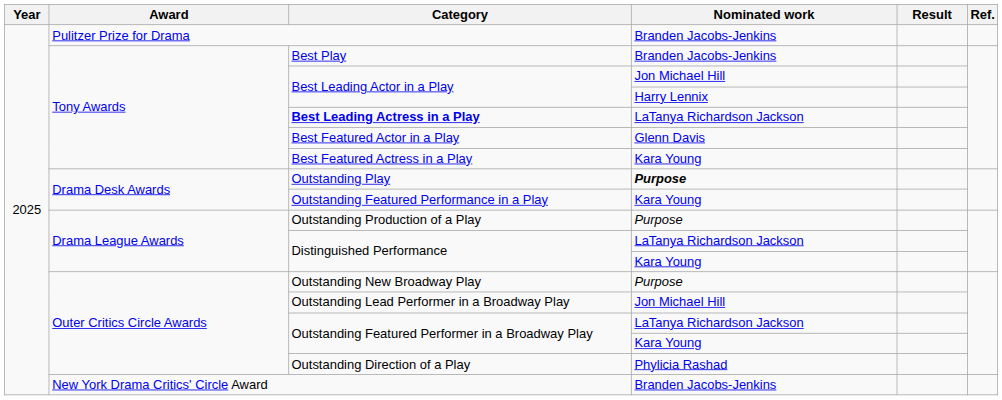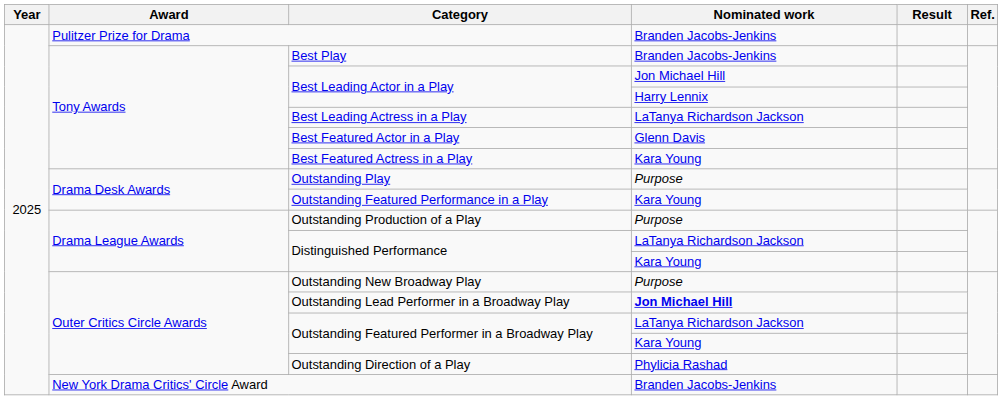Best Leading Actress in a Play | Category: bold -> normal
Outstanding Play | Nominated work: bold -> normal
Outstanding Lead Performer in a Broadway Play | Nominated work: normal -> bold
